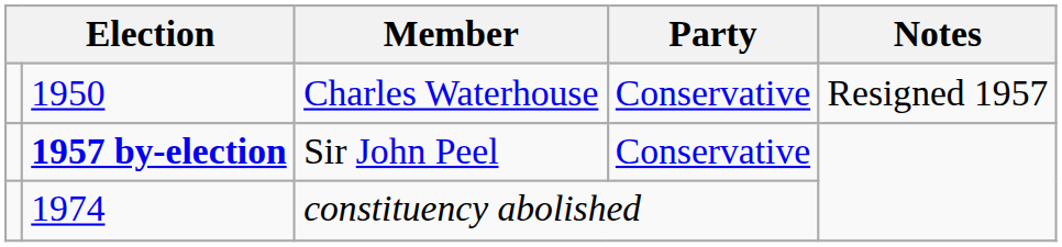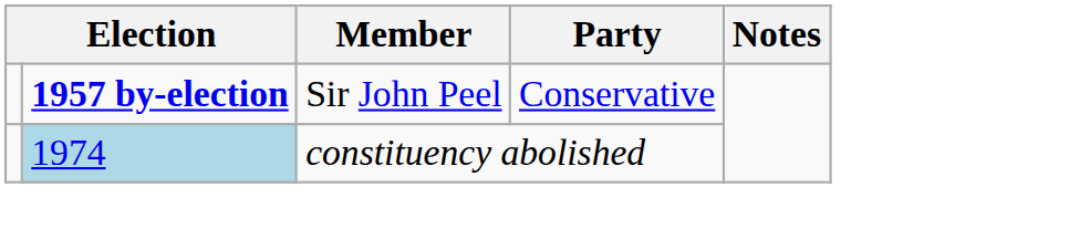- row: 1950 | Charles Waterhouse | Conservative | Resigned 1957
constituency abolished | column 2: no background -> lightblue background
